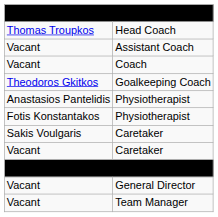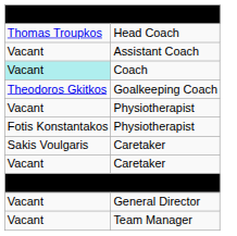row 4 | column 1: no background -> paleturquoise background
row 6 | column 1: Anastasios Pantelidis -> Vacant
